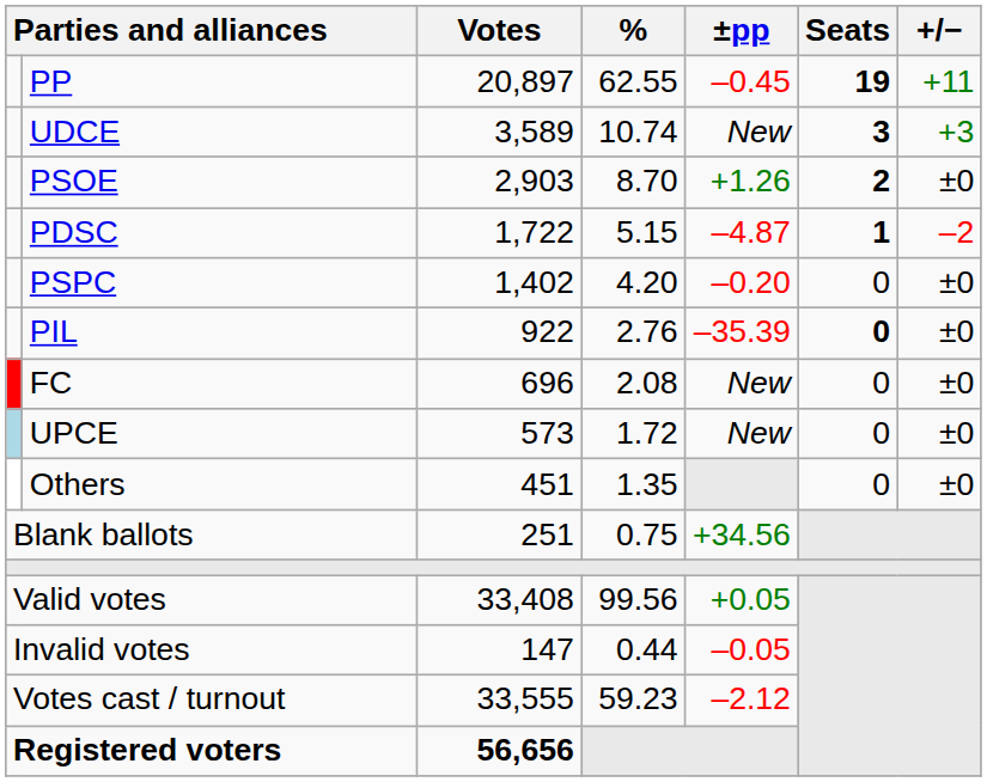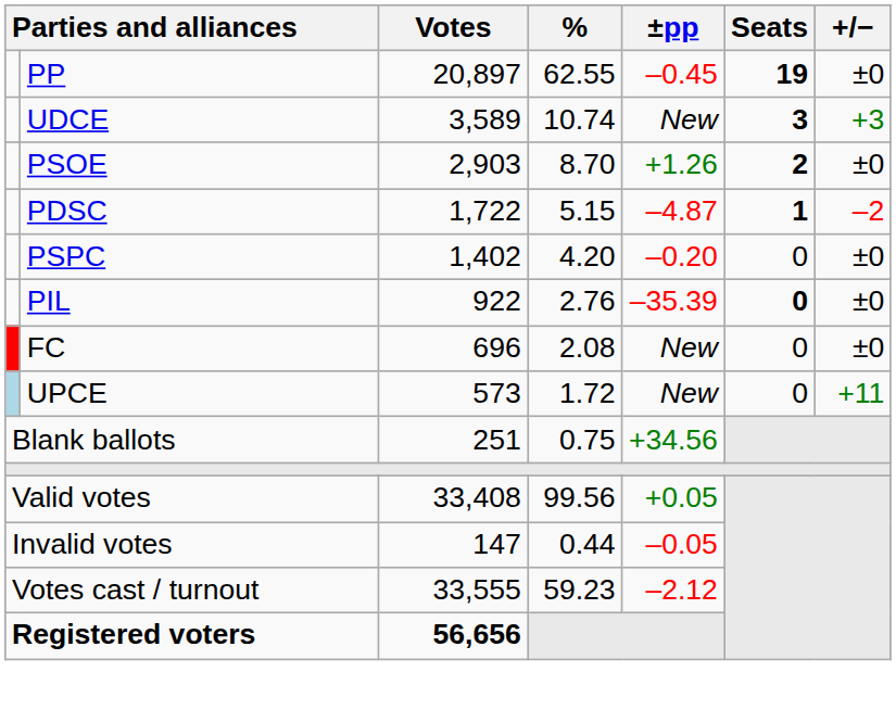PP | +/−: +11 -> ±0
UPCE | +/−: ±0 -> +11
- row: Others | 451 | 1.35 | 0 | ±0
